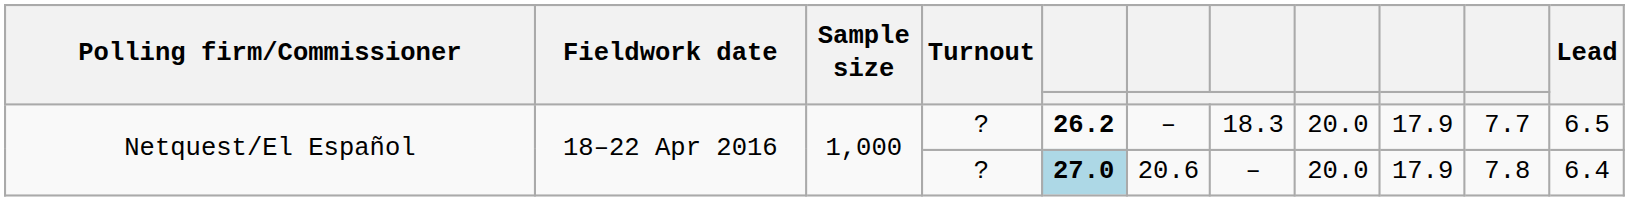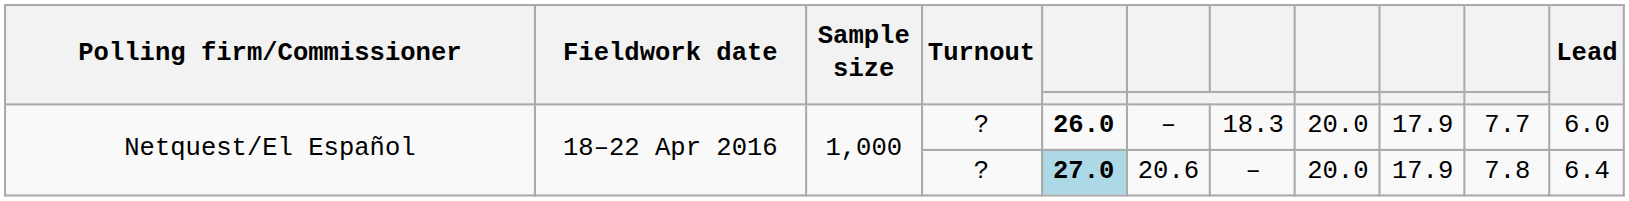row 3 | column 5: 26.2 -> 26.0
row 3 | Lead: 6.5 -> 6.0
